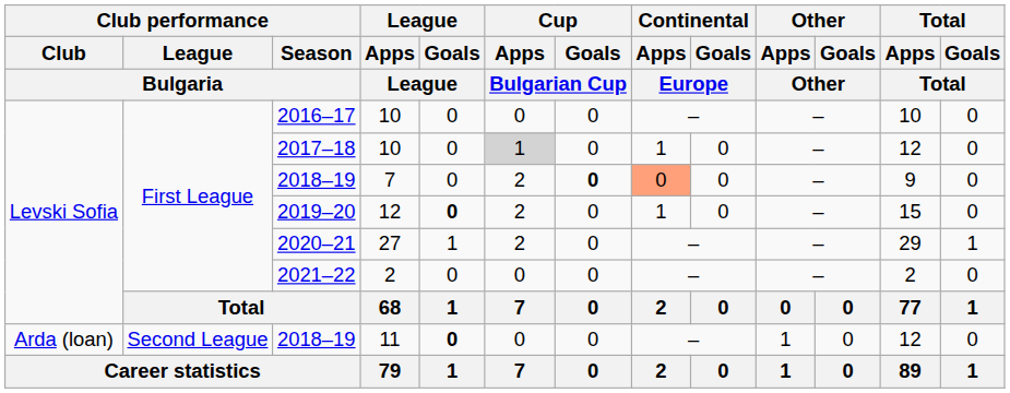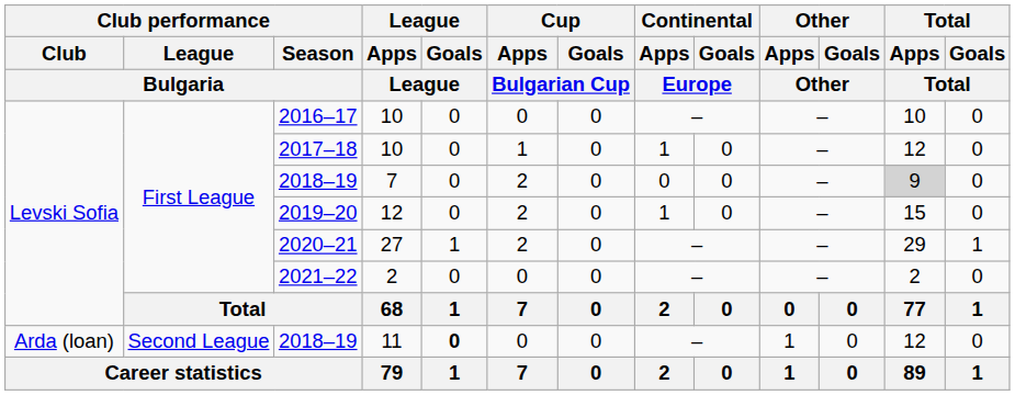2017–18 | Cup / Apps / Bulgarian Cup: lightgrey background -> no background
2018–19 / 7 | Cup / Goals / Bulgarian Cup: bold -> normal
2018–19 / 7 | Continental / Apps / Europe: lightsalmon background -> no background
2018–19 / 7 | Total / Apps / Total: no background -> lightgrey background
2019–20 | League / Goals / League: bold -> normal
